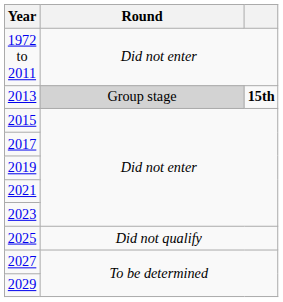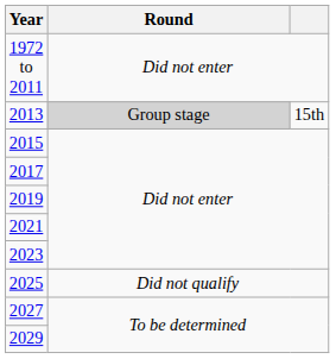2013 | column 3: bold -> normal
